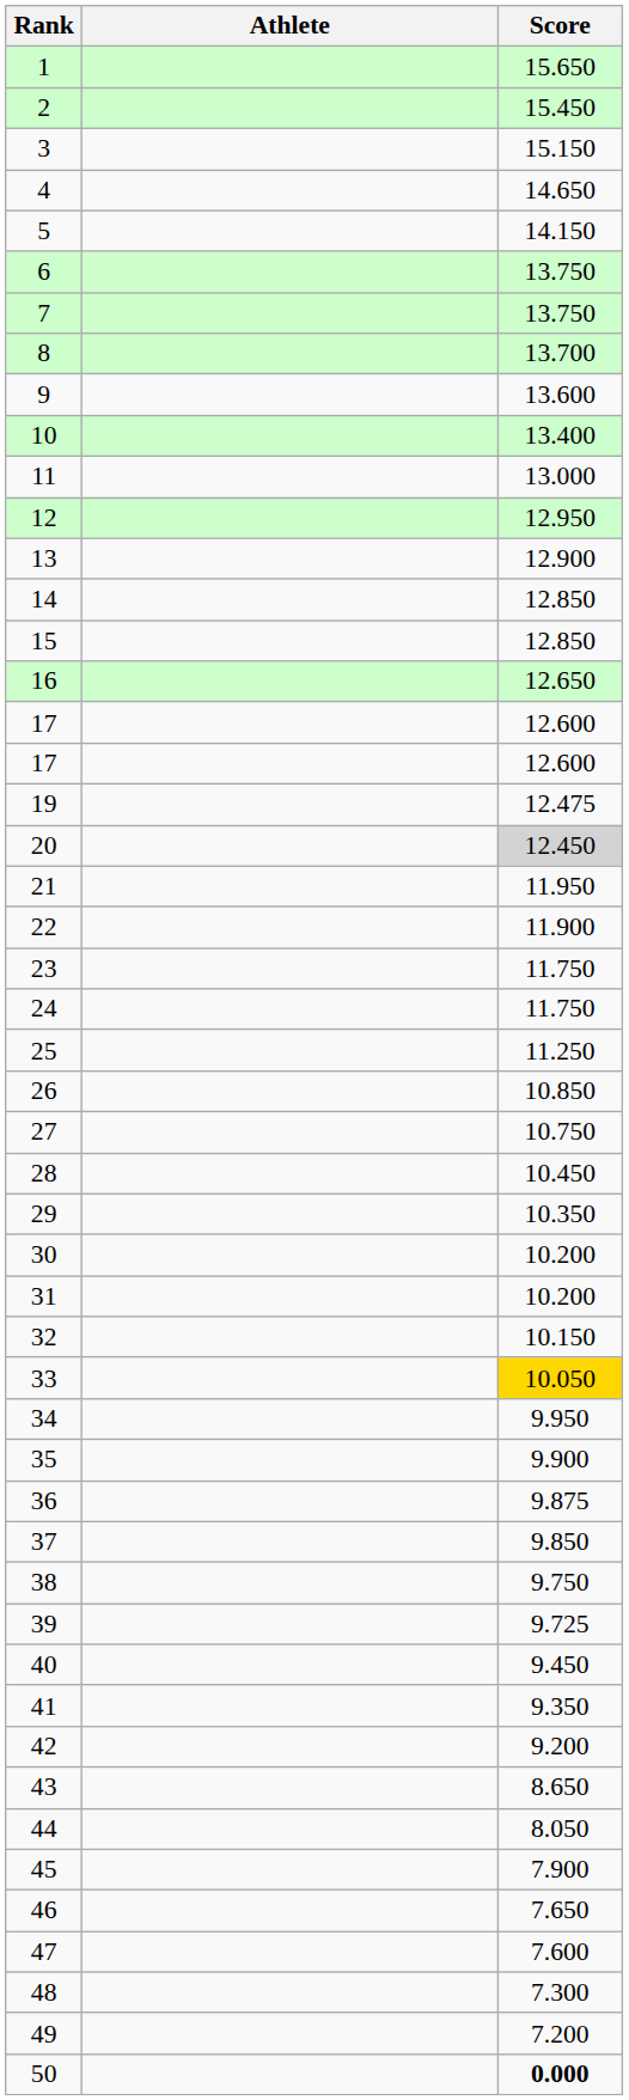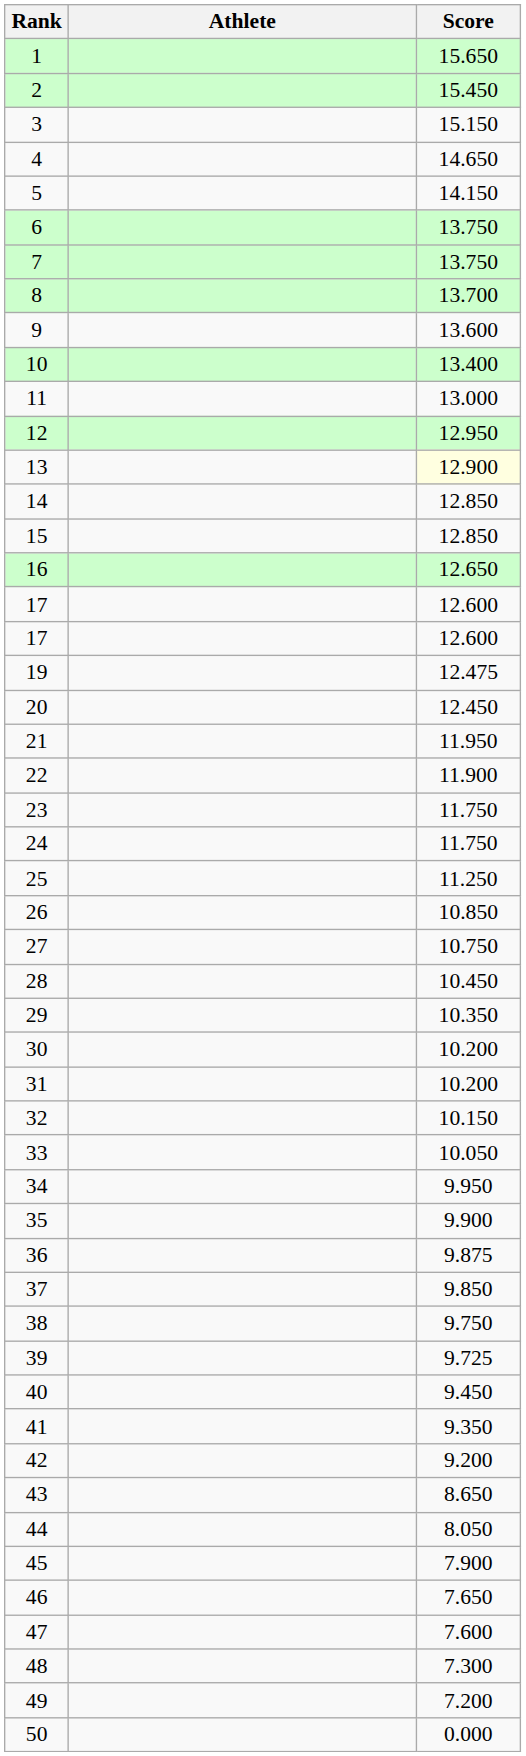13 | Score: no background -> lightyellow background
20 | Score: lightgrey background -> no background
33 | Score: gold background -> no background
50 | Score: bold -> normal
